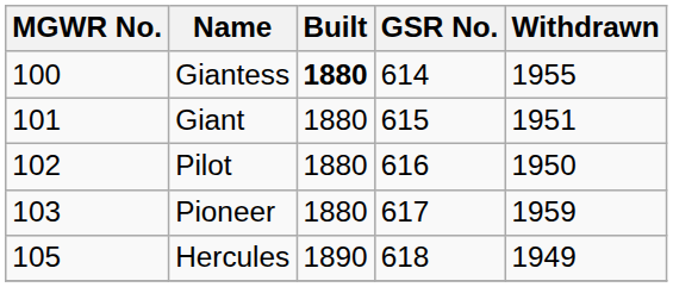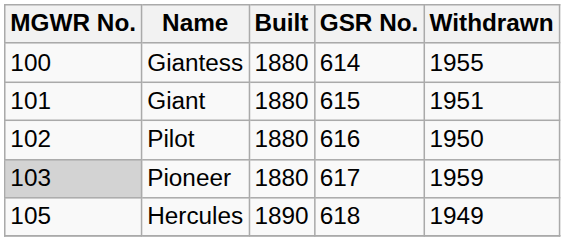Giantess | Built: bold -> normal
Pioneer | MGWR No.: no background -> lightgrey background
